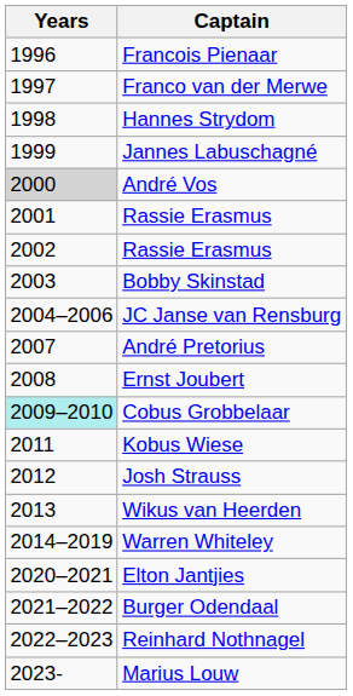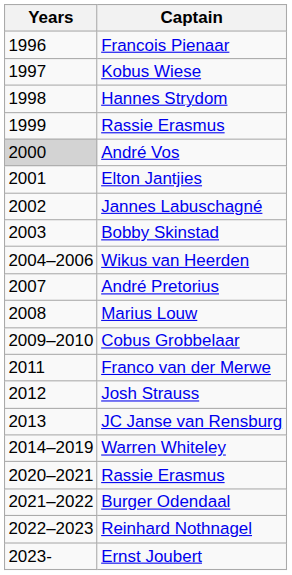row 3 | Captain: Franco van der Merwe -> Kobus Wiese
row 5 | Captain: Jannes Labuschagné -> Rassie Erasmus
row 7 | Captain: Rassie Erasmus -> Elton Jantjies
row 8 | Captain: Rassie Erasmus -> Jannes Labuschagné
row 10 | Captain: JC Janse van Rensburg -> Wikus van Heerden
row 12 | Captain: Ernst Joubert -> Marius Louw
row 13 | Years: paleturquoise background -> no background
row 14 | Captain: Kobus Wiese -> Franco van der Merwe
row 16 | Captain: Wikus van Heerden -> JC Janse van Rensburg
row 18 | Captain: Elton Jantjies -> Rassie Erasmus
row 21 | Captain: Marius Louw -> Ernst Joubert
